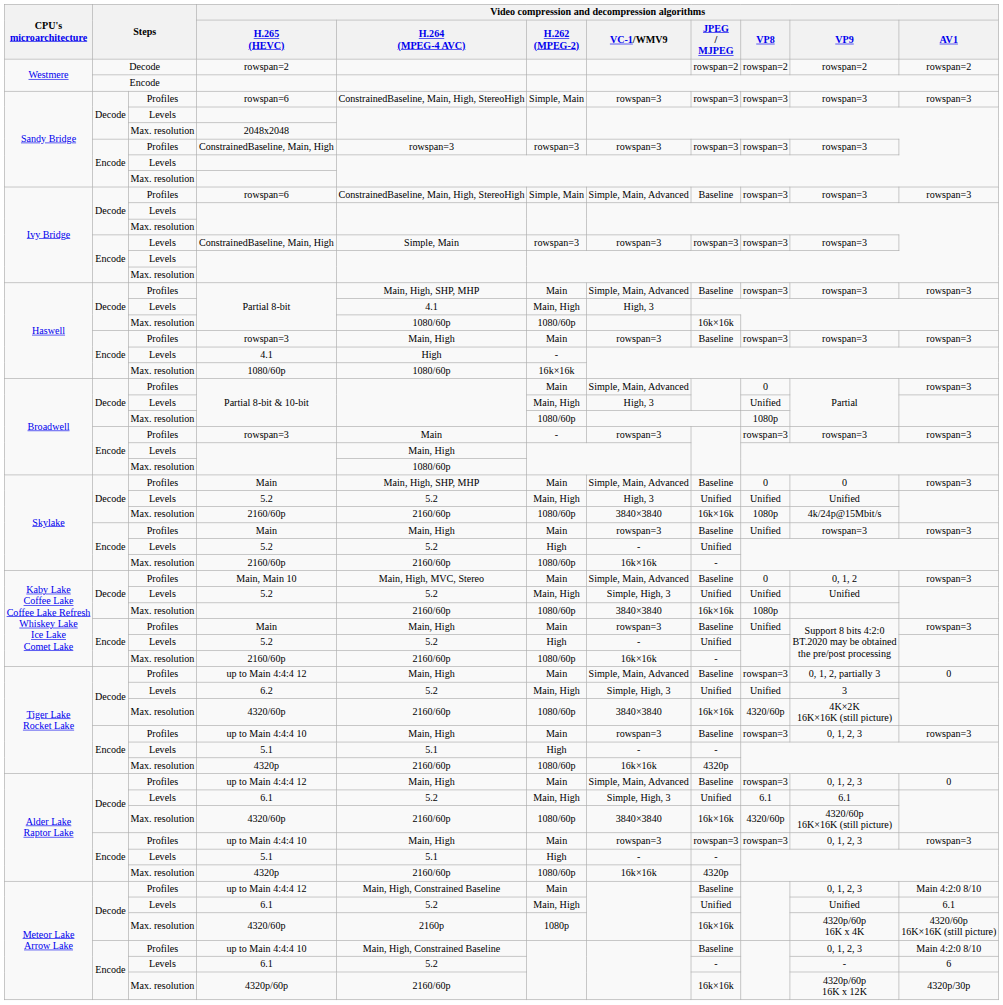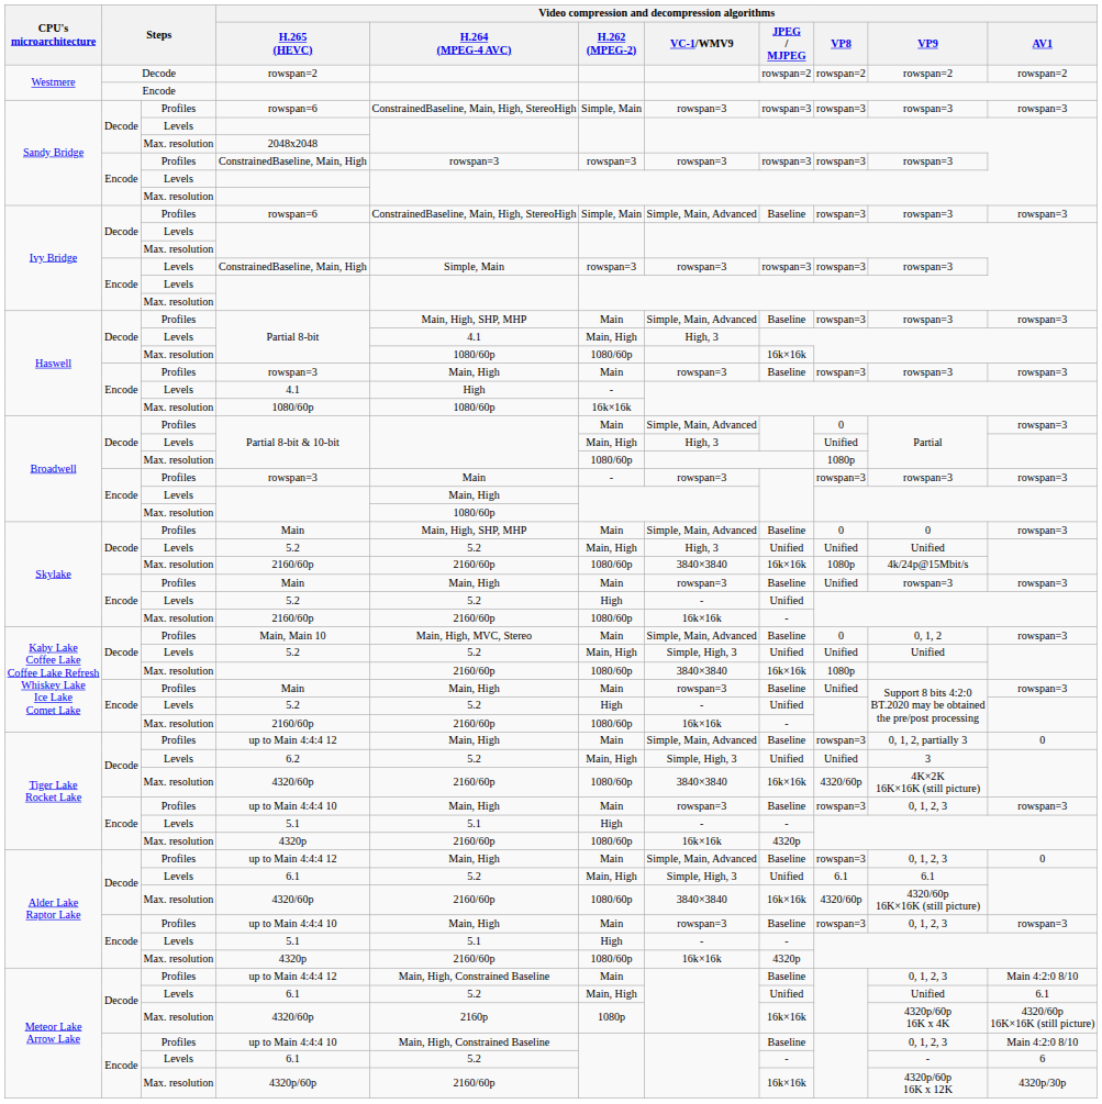Alder Lake Raptor Lake / up to Main 4:4:4 10 | column 8: rowspan=3 -> Baseline
